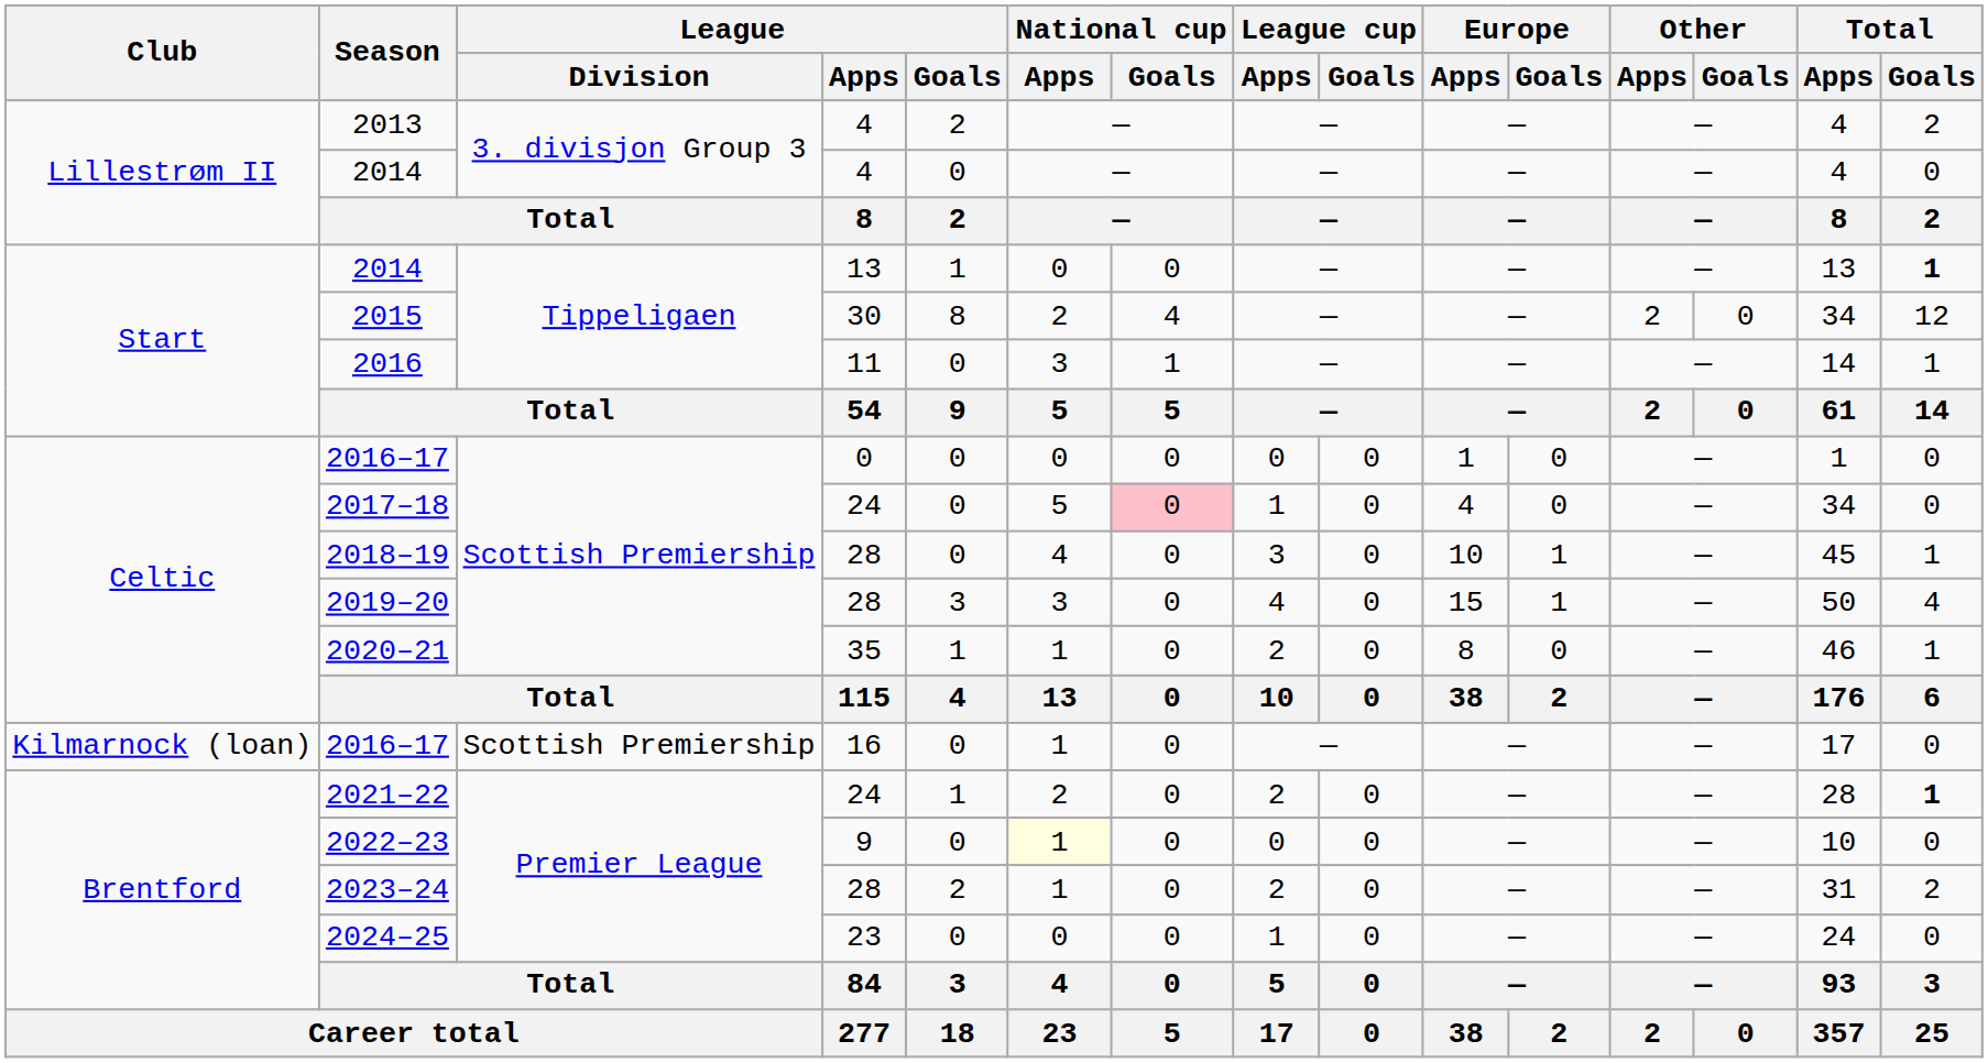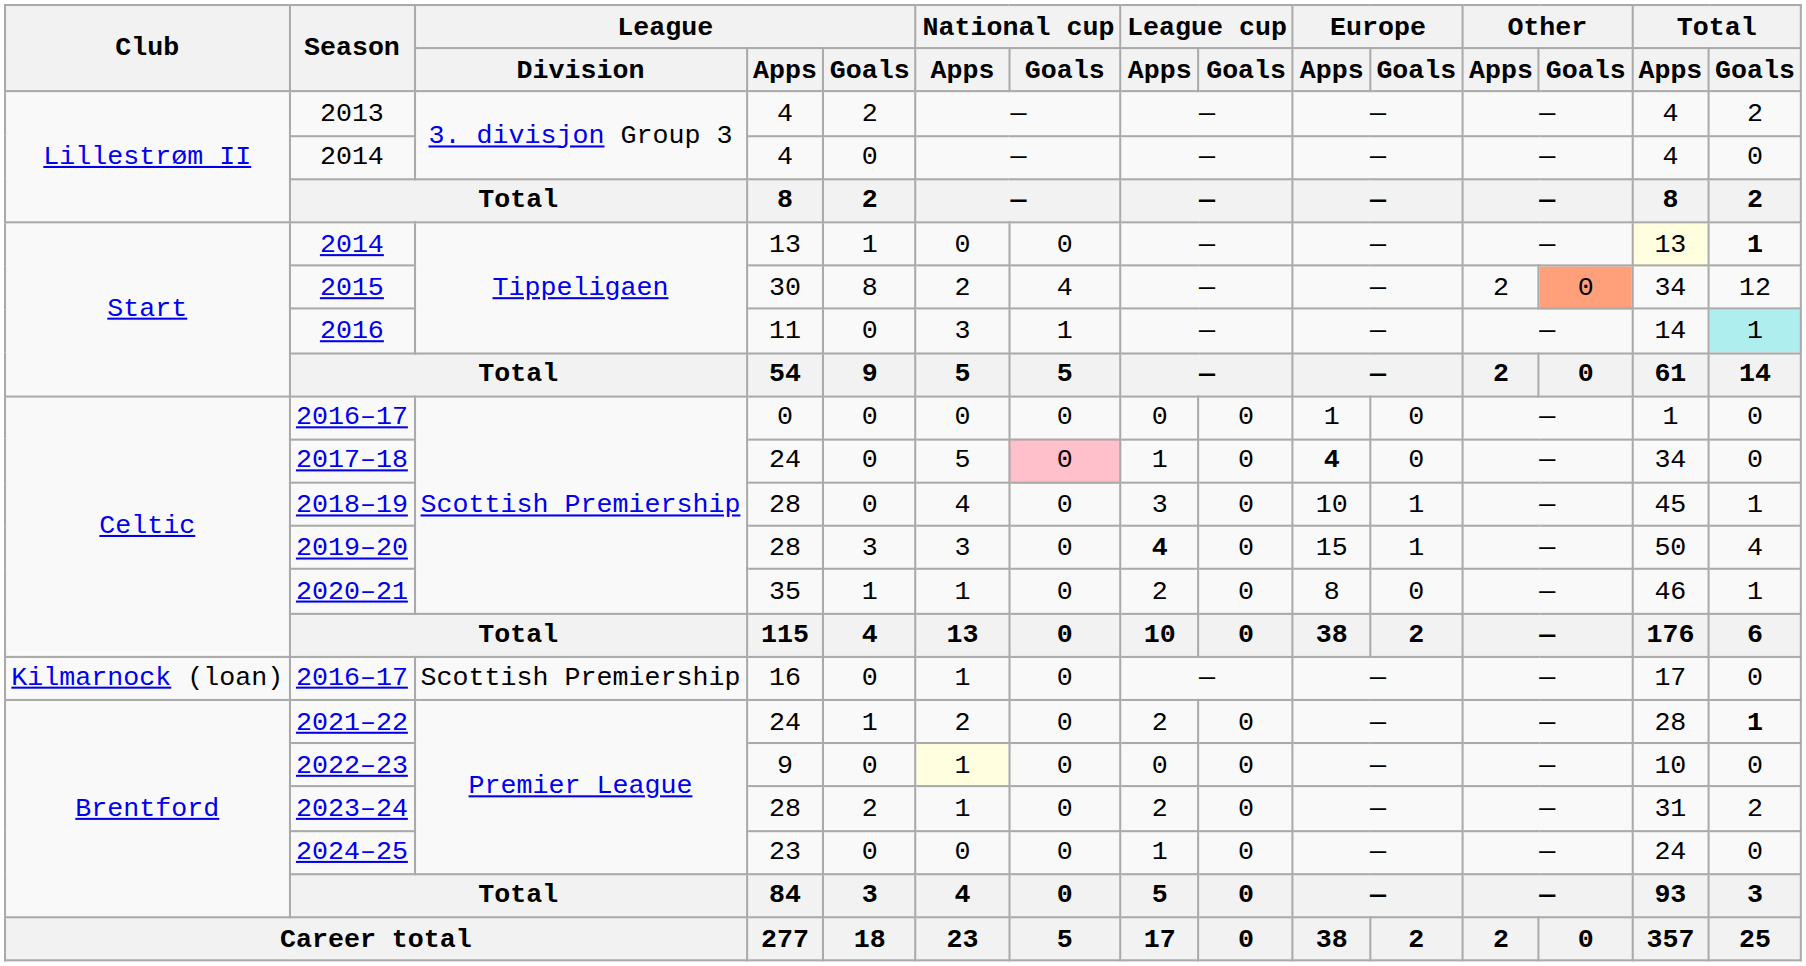2014 / 13 | Total / Apps: no background -> lightyellow background
2015 | Other / Goals: no background -> lightsalmon background
2016 | Total / Goals: no background -> paleturquoise background
2017–18 | Europe / Apps: normal -> bold
2019–20 | League cup / Apps: normal -> bold
